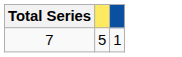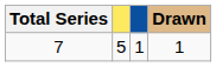+ column: Drawn | 1
